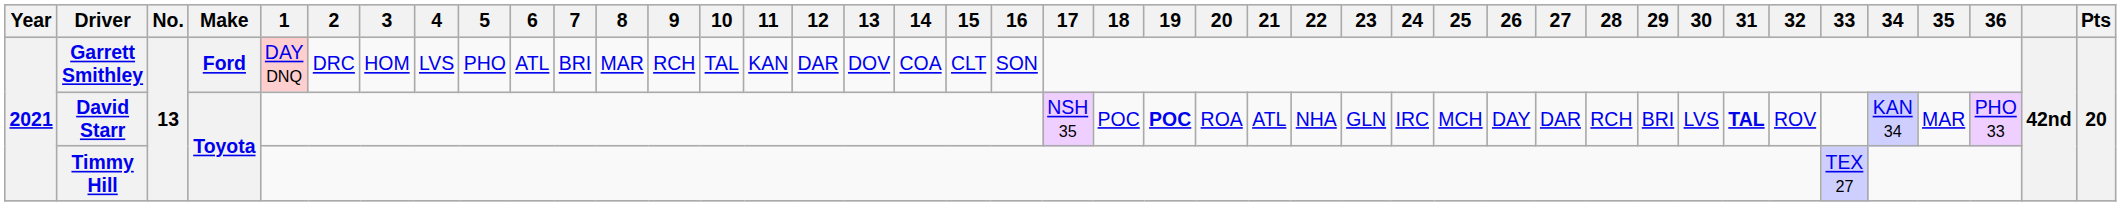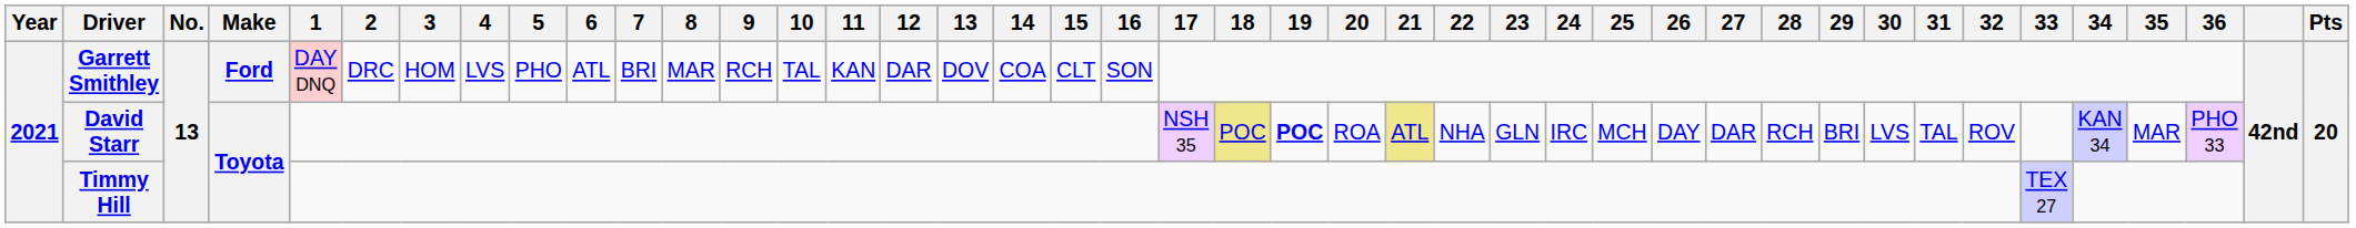David Starr | 18: no background -> khaki background
David Starr | 21: no background -> khaki background
David Starr | 31: bold -> normal
